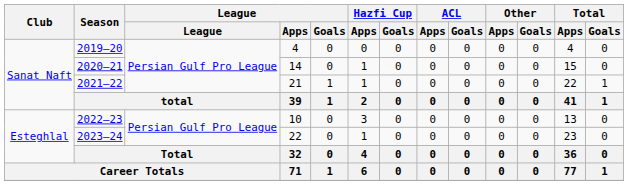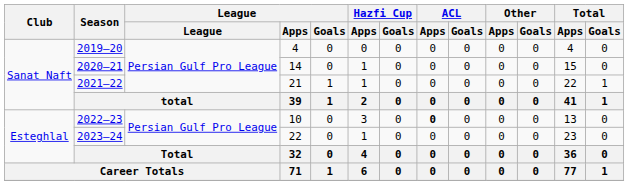2022–23 | ACL / Apps: normal -> bold
